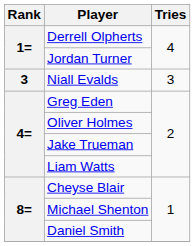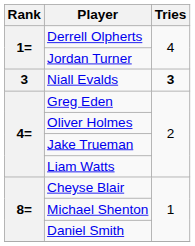Niall Evalds | Tries: normal -> bold
